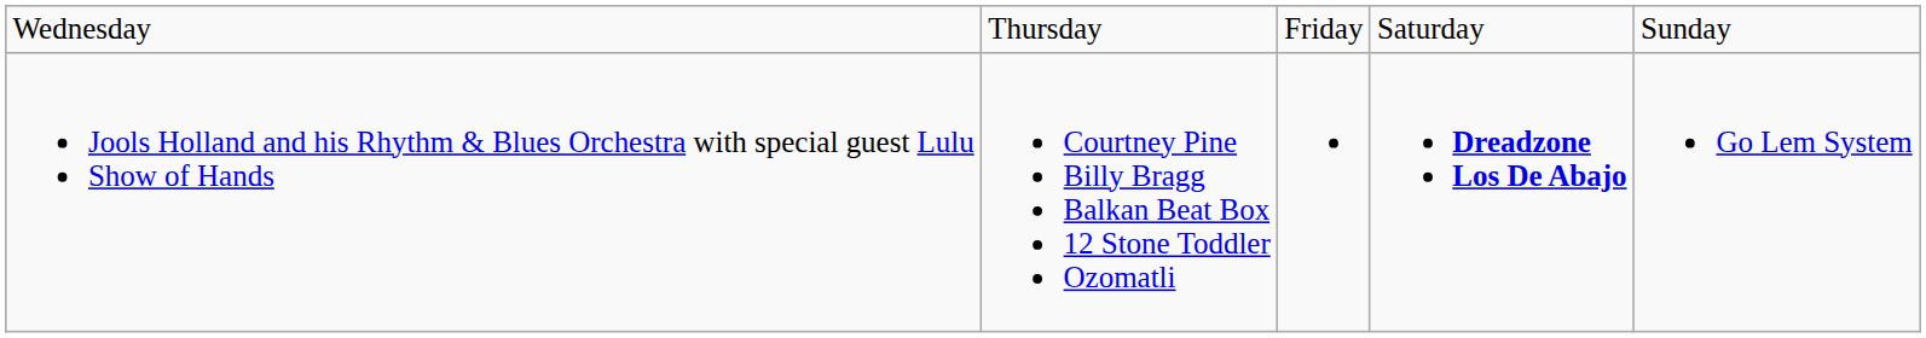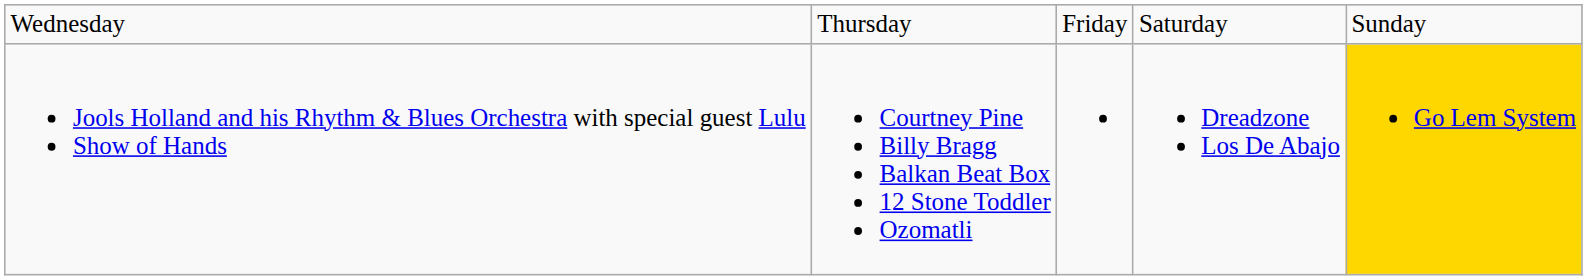row 2 | column 4: bold -> normal
row 2 | column 5: no background -> gold background
